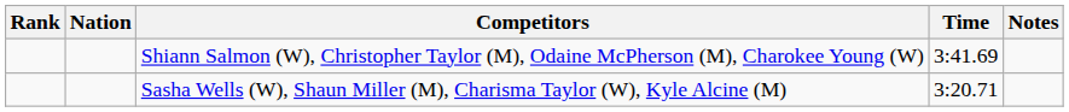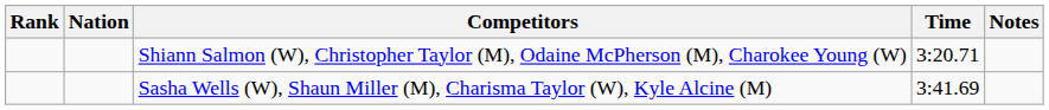row 2 | Time: 3:41.69 -> 3:20.71
row 3 | Time: 3:20.71 -> 3:41.69
